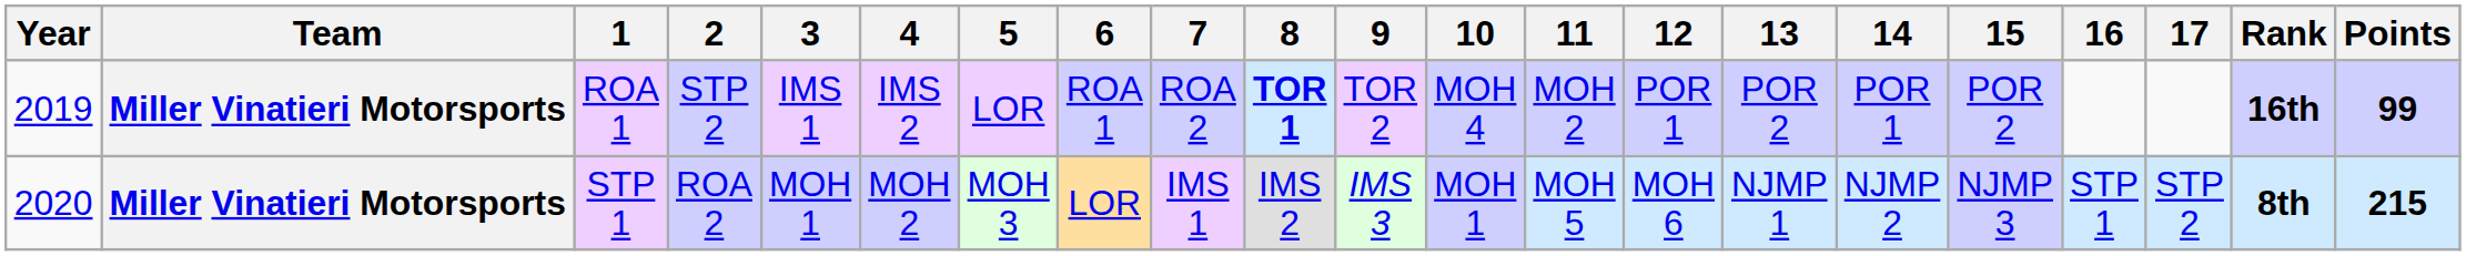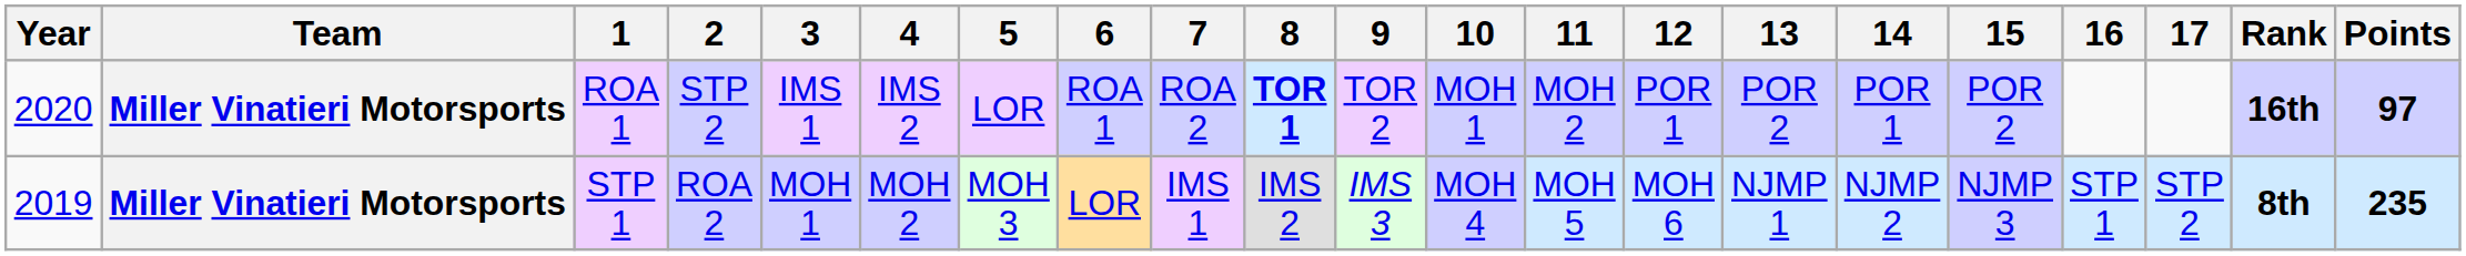row 2 | Year: 2019 -> 2020
row 2 | 10: MOH 4 -> MOH 1
row 2 | Points: 99 -> 97
row 3 | Year: 2020 -> 2019
row 3 | 10: MOH 1 -> MOH 4
row 3 | Points: 215 -> 235
